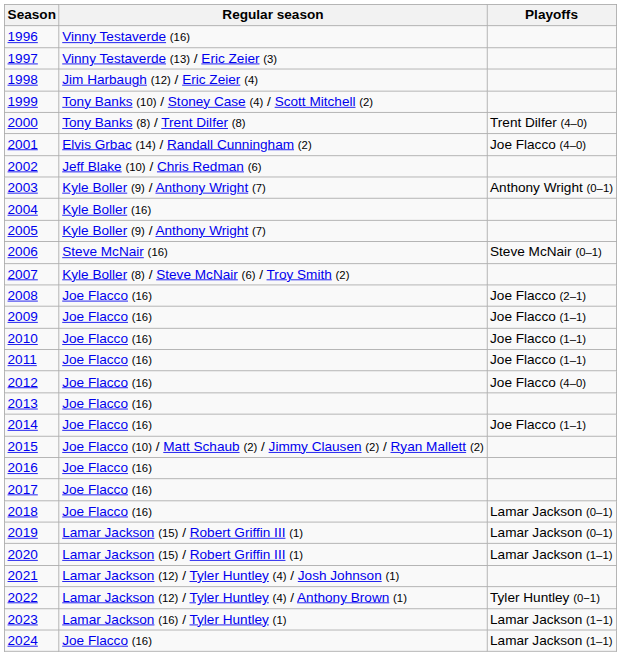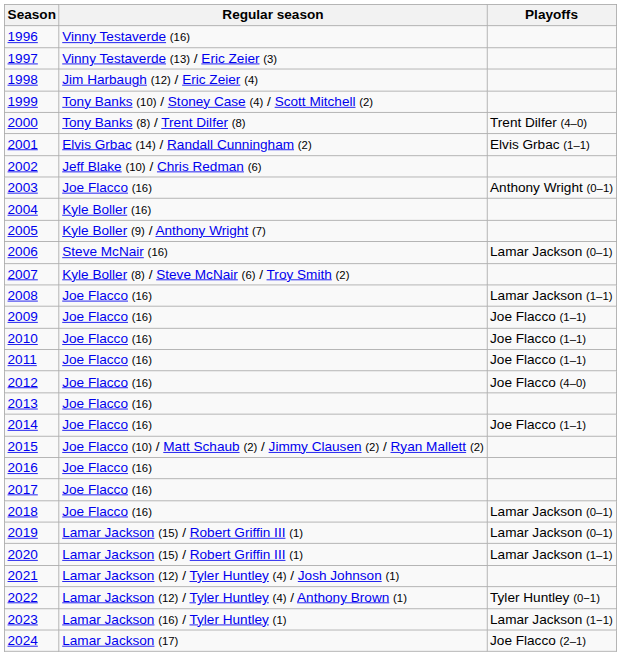2001 | Playoffs: Joe Flacco (4–0) -> Elvis Grbac (1–1)
2003 | Regular season: Kyle Boller (9) / Anthony Wright (7) -> Joe Flacco (16)
2006 | Playoffs: Steve McNair (0–1) -> Lamar Jackson (0–1)
2008 | Playoffs: Joe Flacco (2–1) -> Lamar Jackson (1–1)
2024 | Regular season: Joe Flacco (16) -> Lamar Jackson (17)
2024 | Playoffs: Lamar Jackson (1–1) -> Joe Flacco (2–1)
